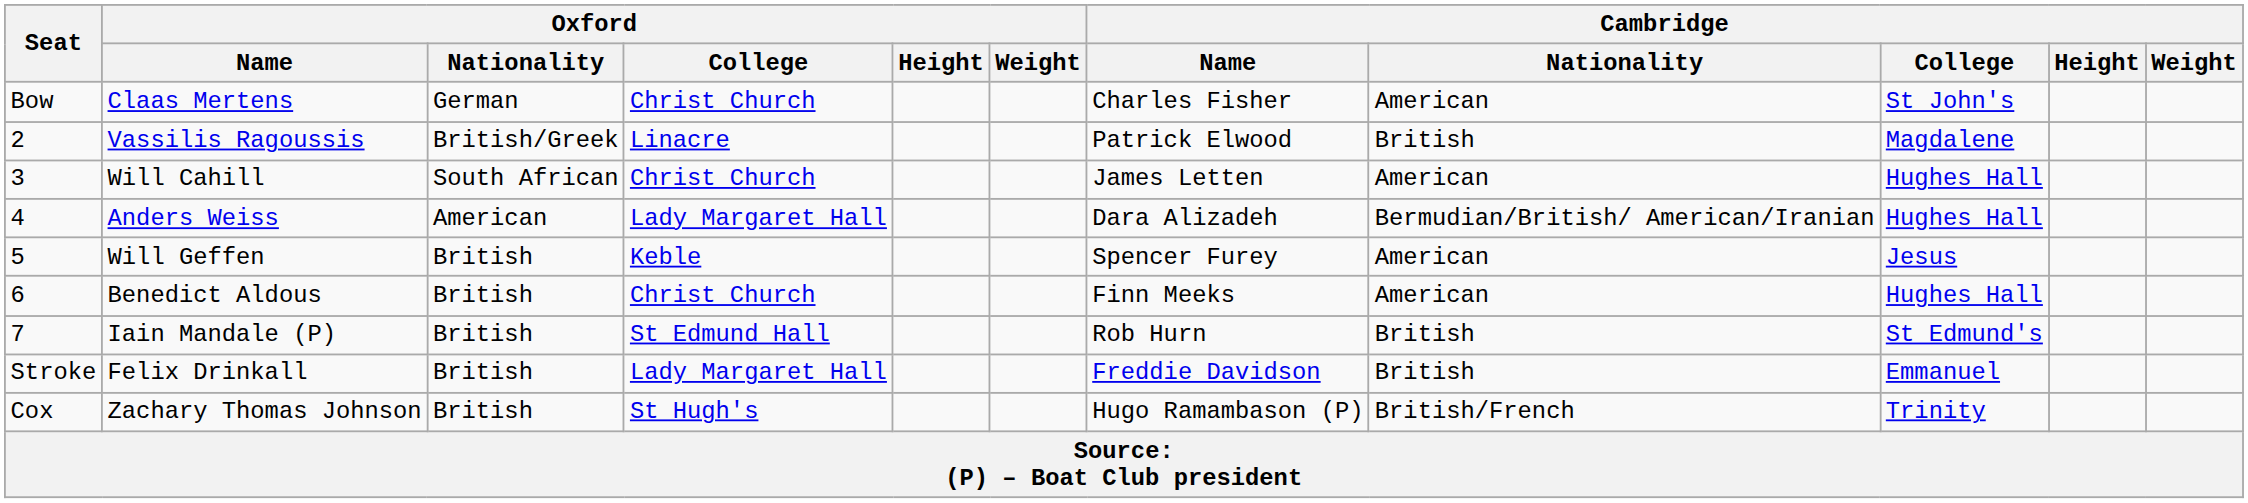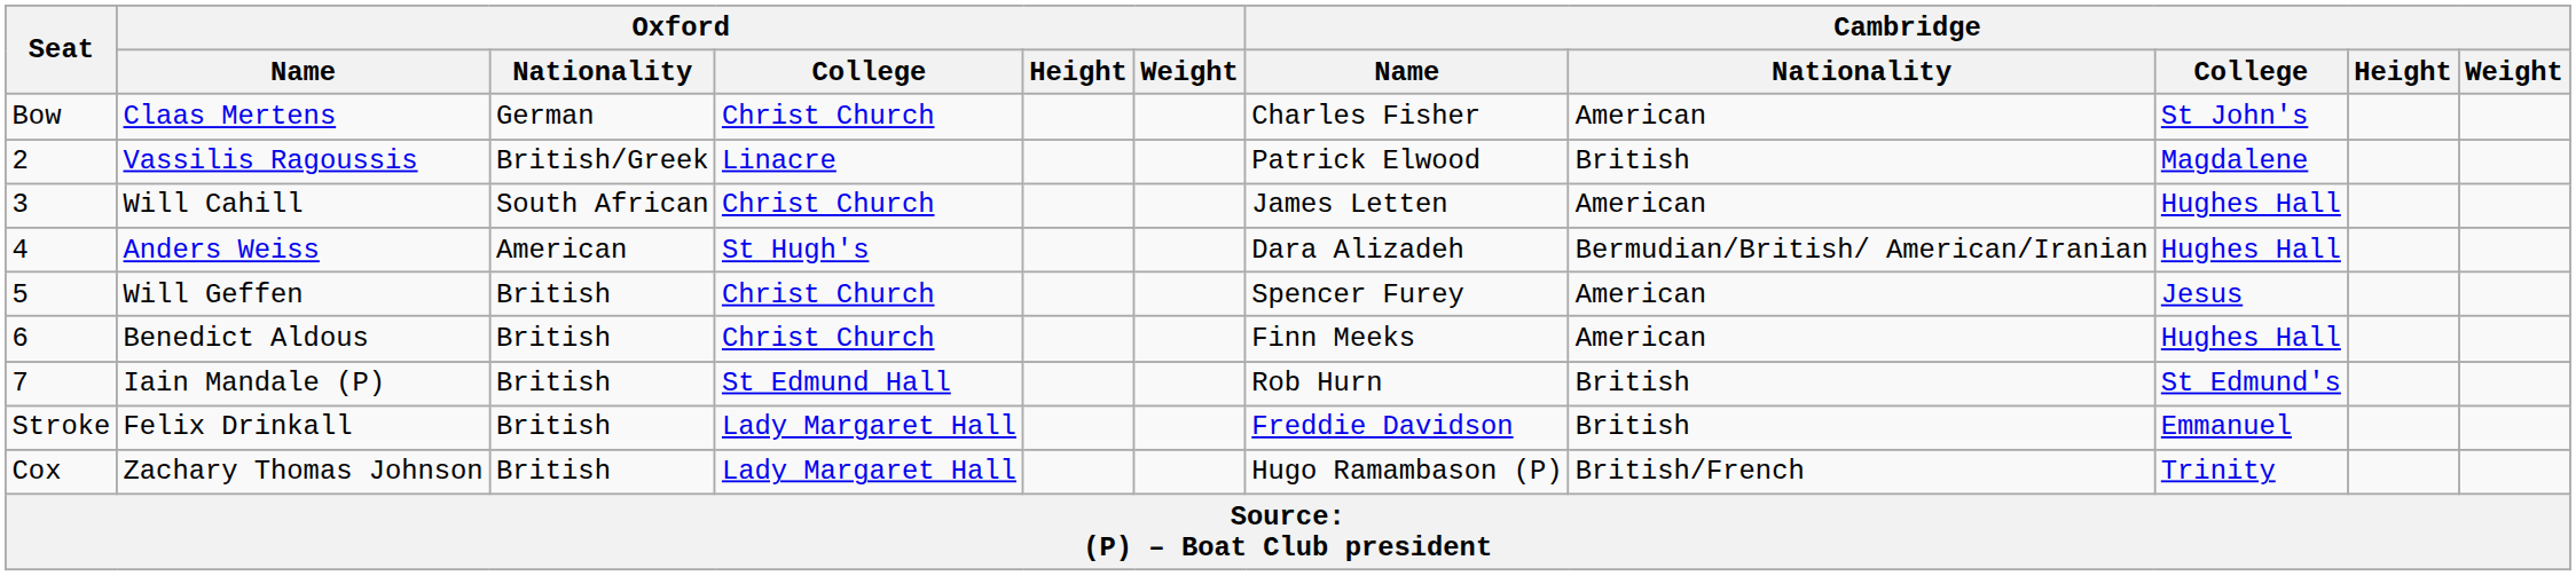Anders Weiss | Oxford / College: Lady Margaret Hall -> St Hugh's
Will Geffen | Oxford / College: Keble -> Christ Church
Zachary Thomas Johnson | Oxford / College: St Hugh's -> Lady Margaret Hall
